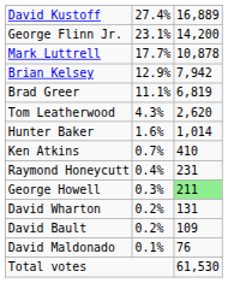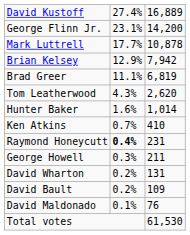Raymond Honeycutt | column 2: normal -> bold
George Howell | column 3: lightgreen background -> no background
